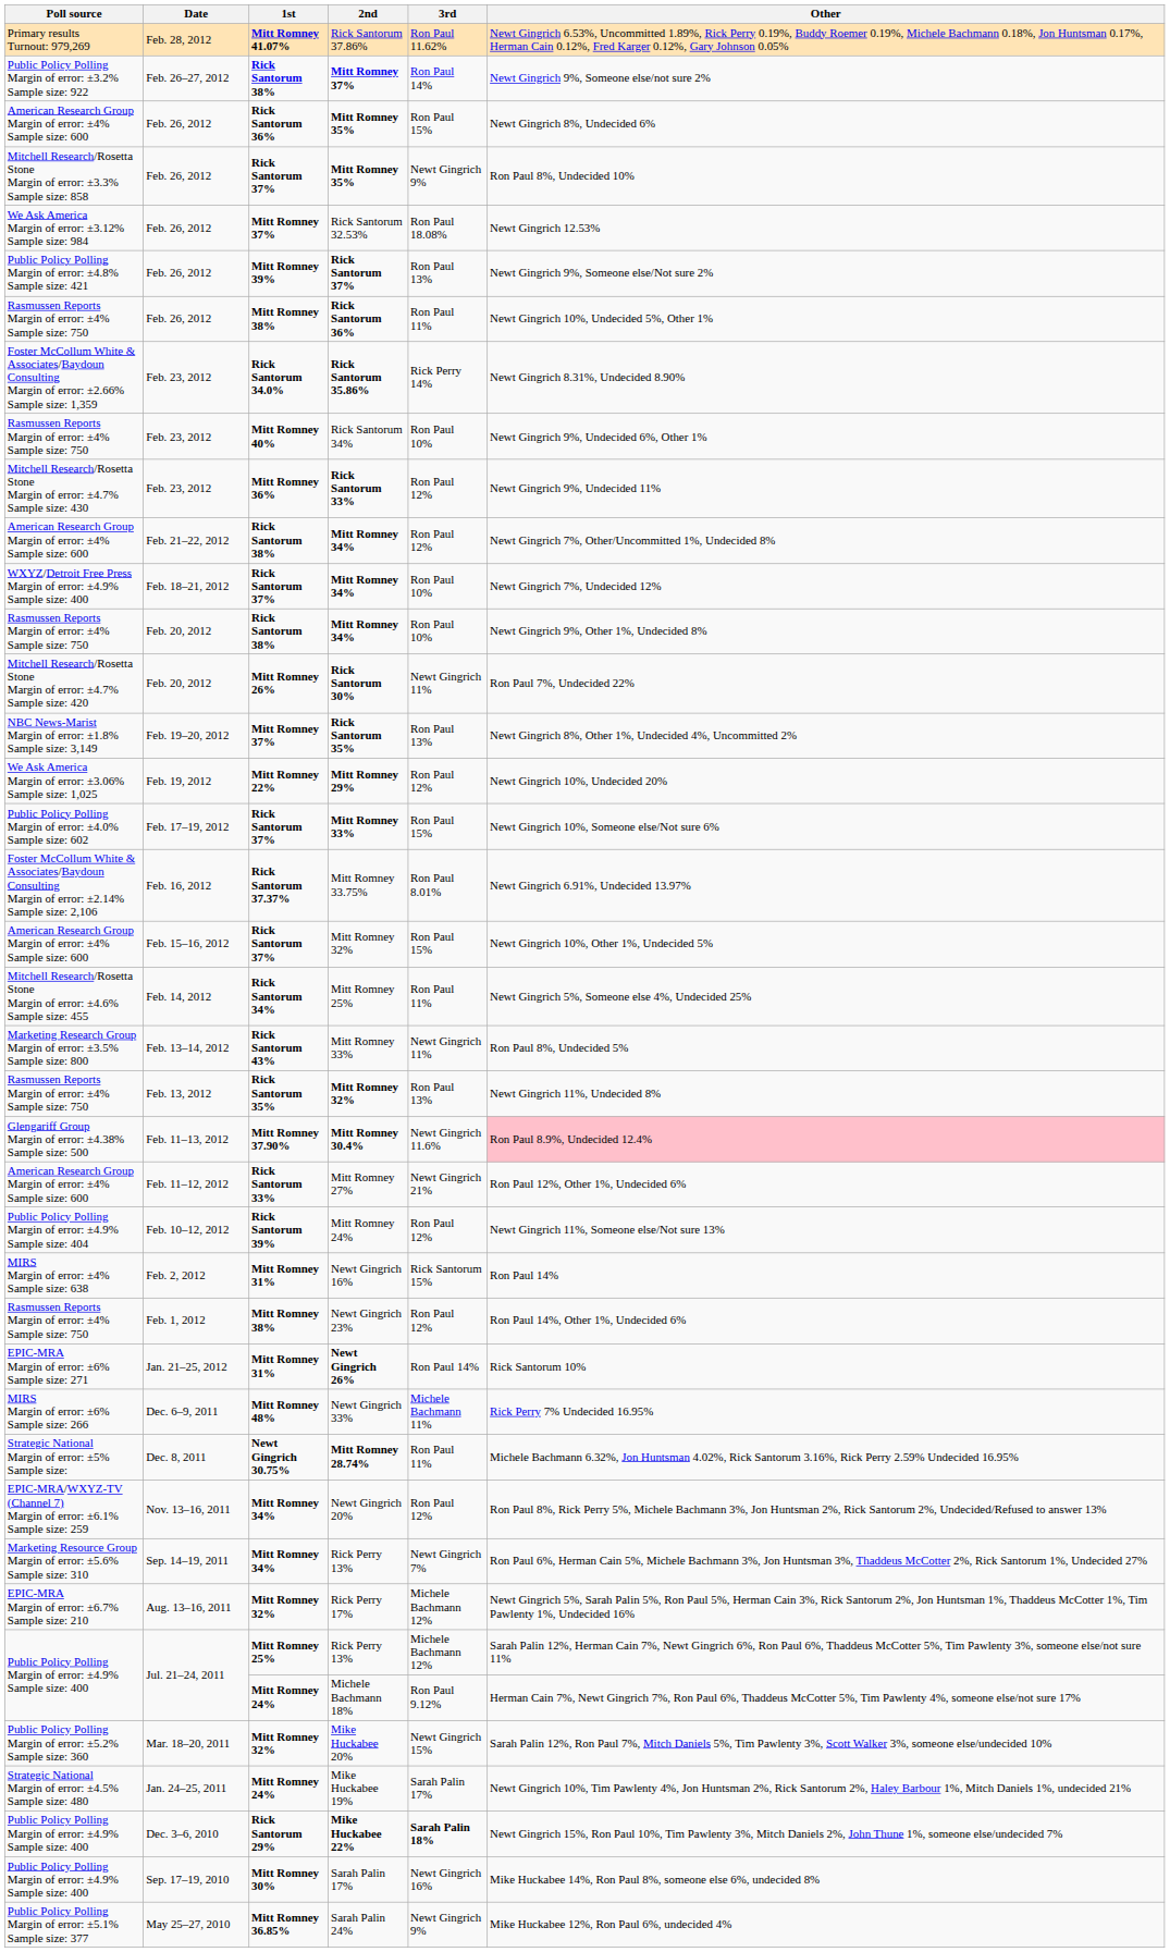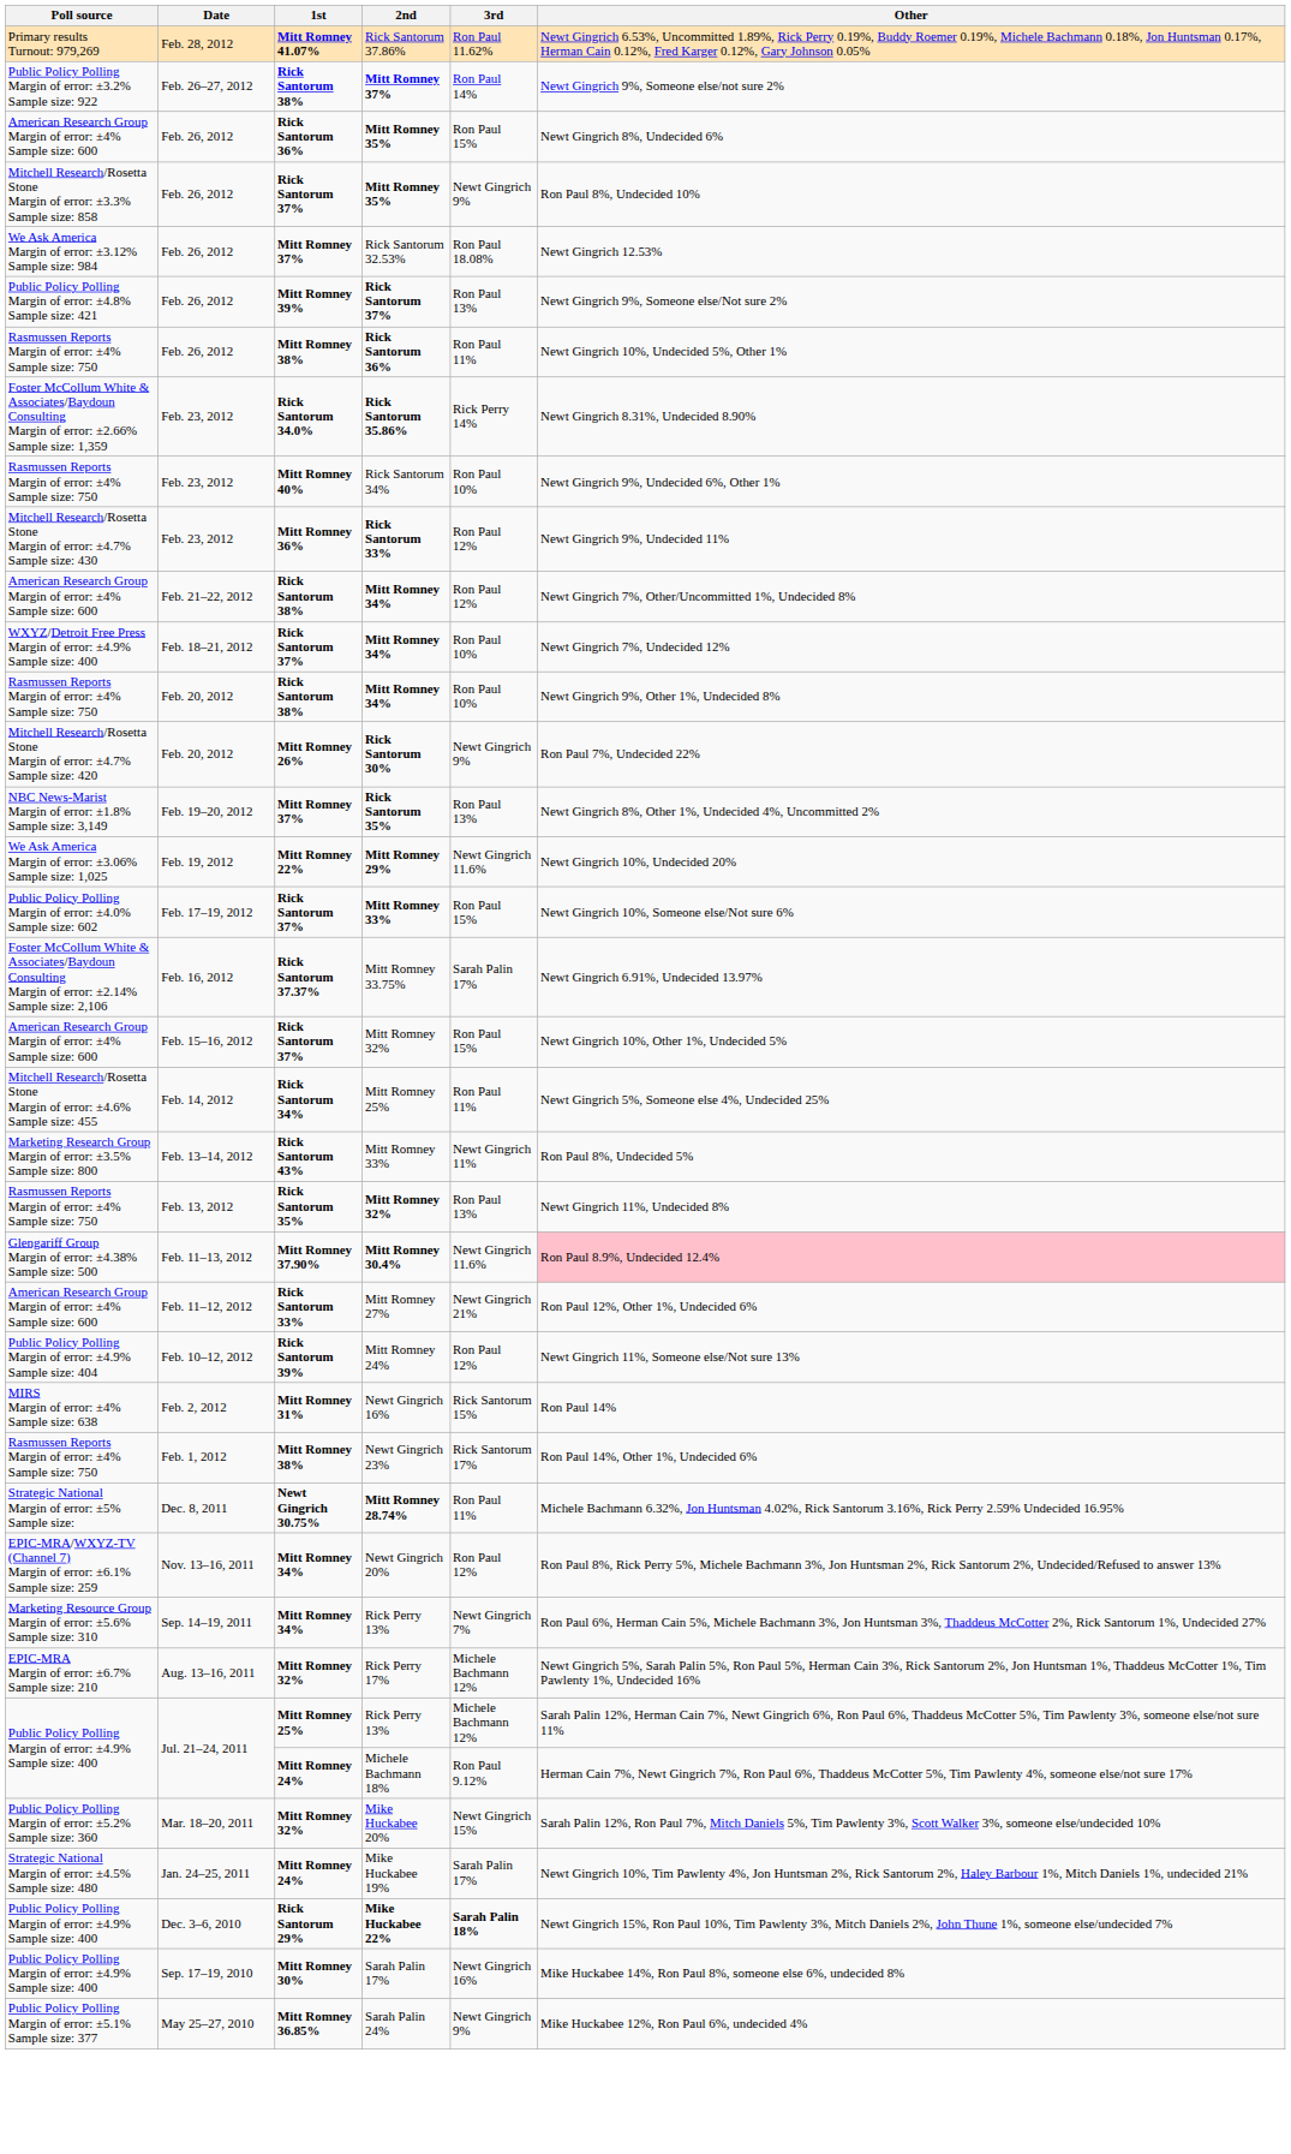Rick Santorum 30% | 3rd: Newt Gingrich 11% -> Newt Gingrich 9%
Mitt Romney 29% | 3rd: Ron Paul 12% -> Newt Gingrich 11.6%
Mitt Romney 33.75% | 3rd: Ron Paul 8.01% -> Sarah Palin 17%
Newt Gingrich 23% | 3rd: Ron Paul 12% -> Rick Santorum 17%
- row: EPIC-MRA Margin of error: ±6% Sample size: 271 | Jan. 21–25, 2012 | Mitt Romney 31% | Newt Gingrich 26% | Ron Paul 14% | Rick Santorum 10%
- row: MIRS Margin of error: ±6% Sample size: 266 | Dec. 6–9, 2011 | Mitt Romney 48% | Newt Gingrich 33% | Michele Bachmann 11% | Rick Perry 7% Undecided 16.95%
